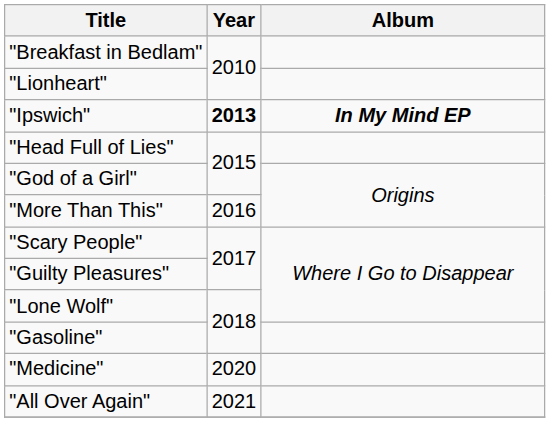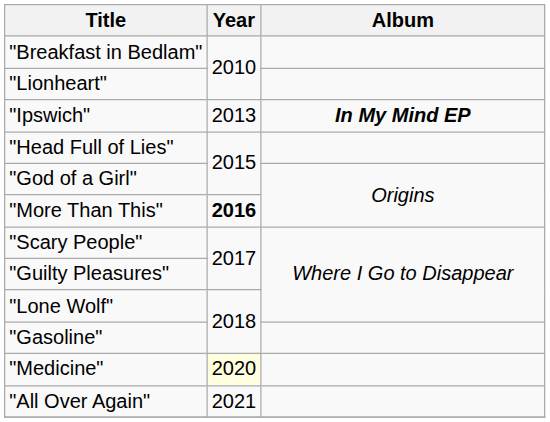"Ipswich" | Year: bold -> normal
"More Than This" | Year: normal -> bold
"Medicine" | Year: no background -> lightyellow background
